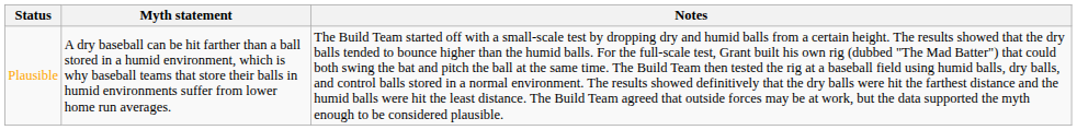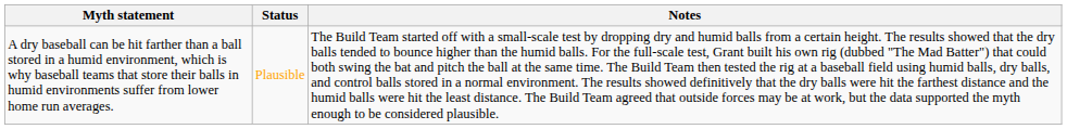columns swapped: Myth statement <-> Status
